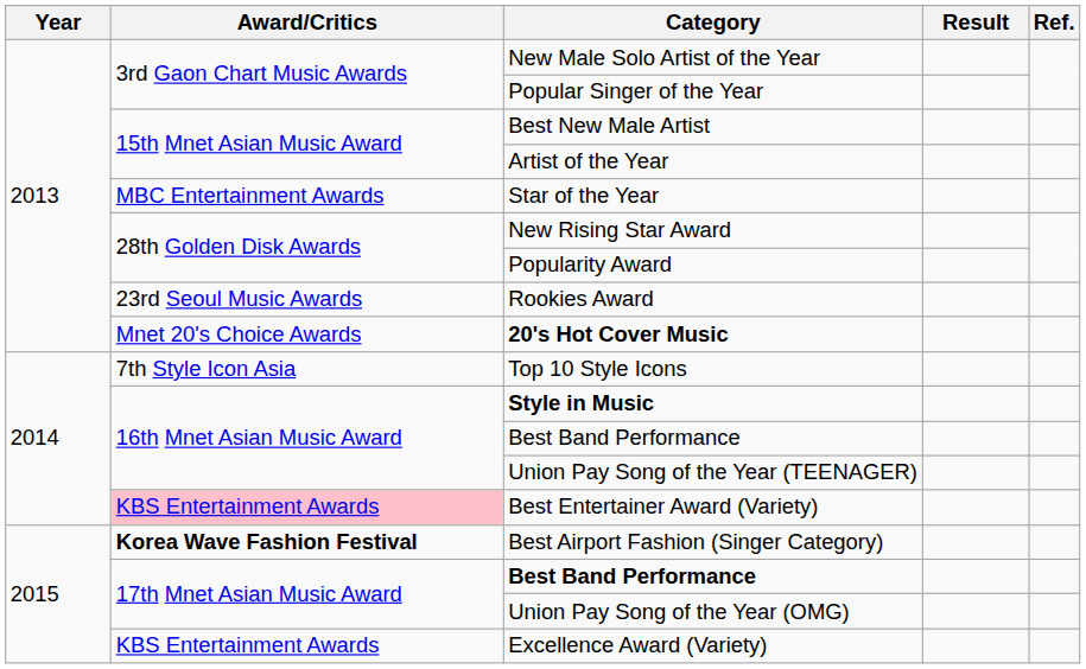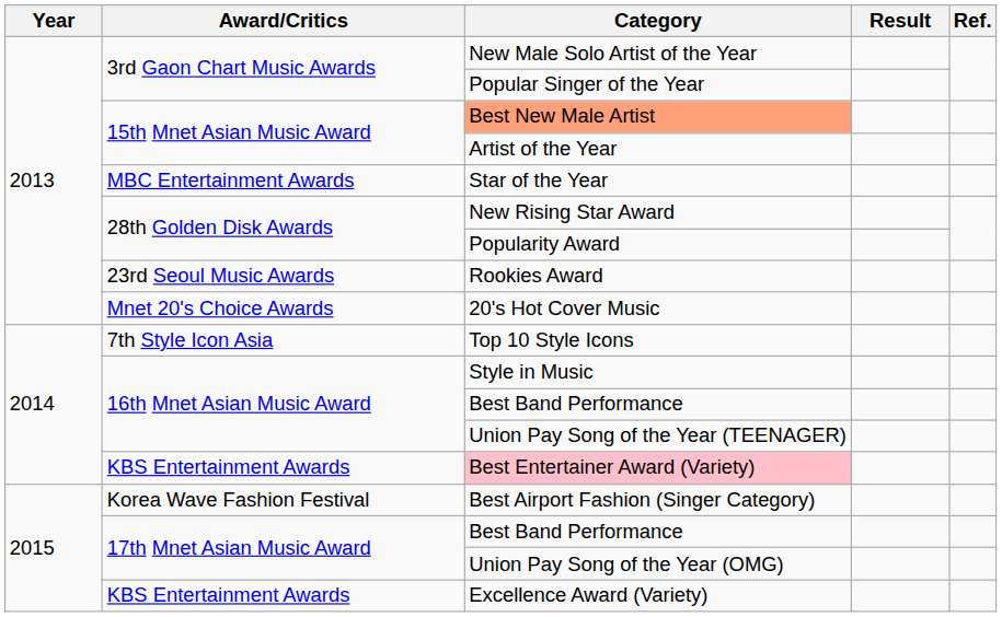Best New Male Artist | Category: no background -> lightsalmon background
20's Hot Cover Music | Category: bold -> normal
Style in Music | Category: bold -> normal
Best Entertainer Award (Variety) | Award/Critics: pink background -> no background
Best Entertainer Award (Variety) | Category: no background -> pink background
Best Airport Fashion (Singer Category) | Award/Critics: bold -> normal
17th Mnet Asian Music Award / Best Band Performance | Category: bold -> normal
